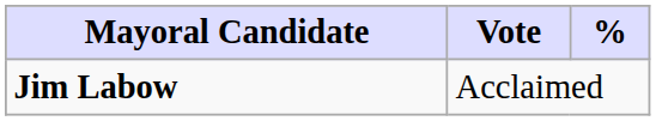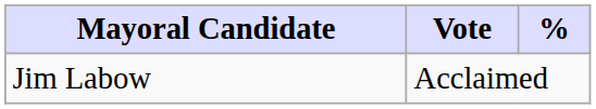Jim Labow | Mayoral Candidate: bold -> normal
